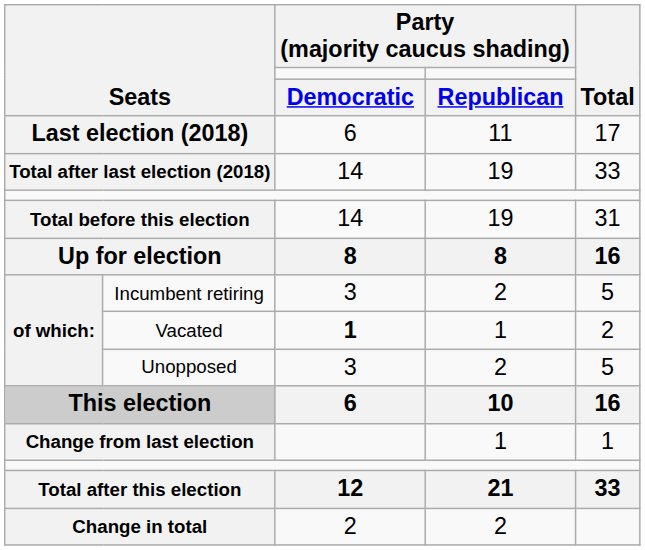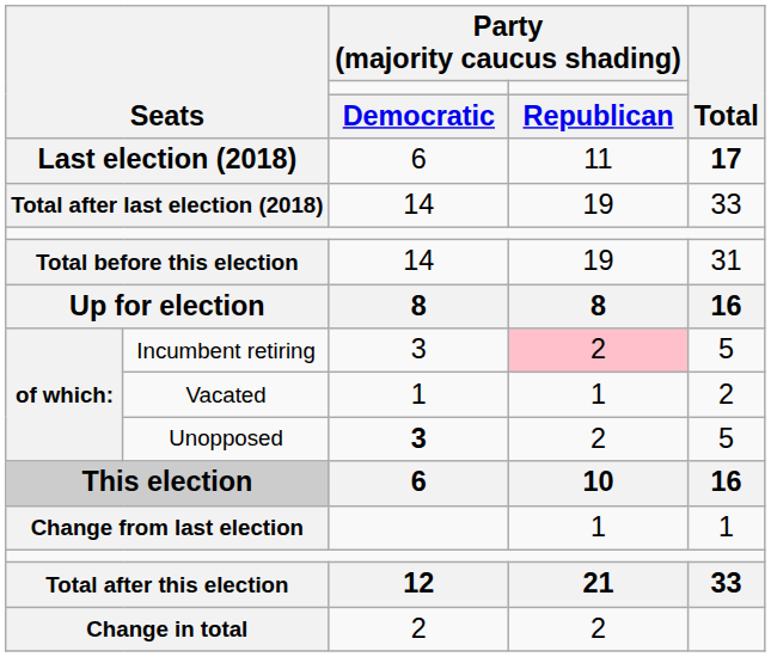Last election (2018) | Total: normal -> bold
Incumbent retiring | column 4: no background -> pink background
Vacated | column 3: bold -> normal
Unopposed | column 3: normal -> bold
